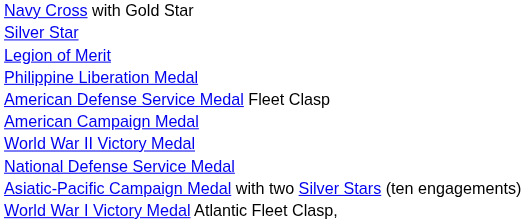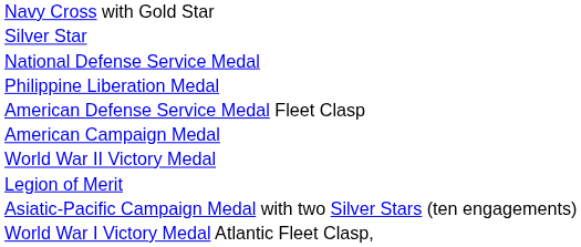row 3 | column 1: Legion of Merit -> National Defense Service Medal
row 8 | column 1: National Defense Service Medal -> Legion of Merit
